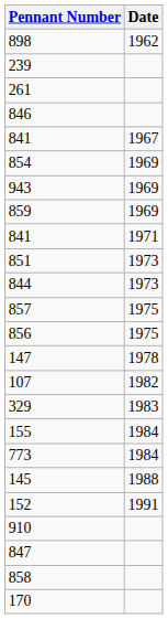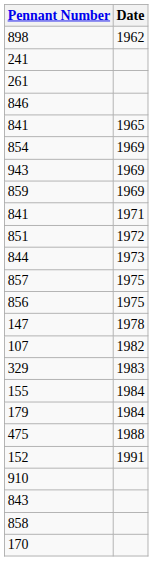row 3 | Pennant Number: 239 -> 241
row 6 | Date: 1967 -> 1965
row 11 | Date: 1973 -> 1972
row 19 | Pennant Number: 773 -> 179
row 20 | Pennant Number: 145 -> 475
row 23 | Pennant Number: 847 -> 843
